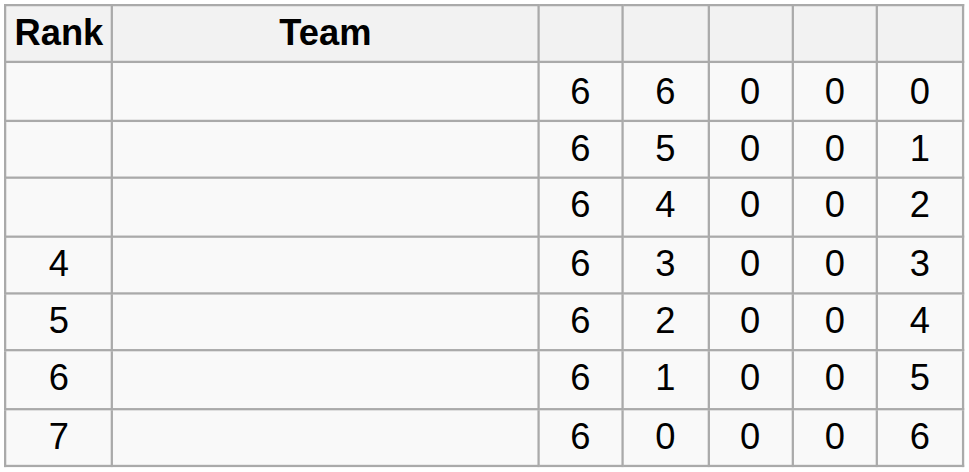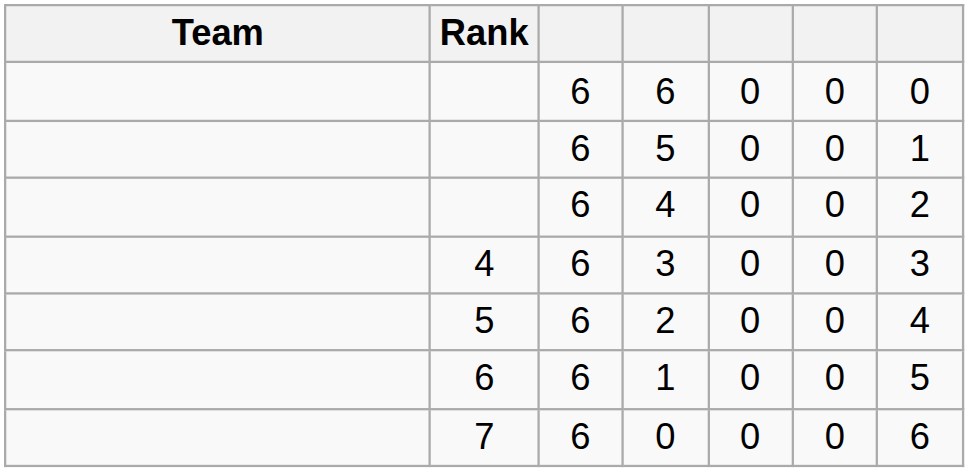columns swapped: Rank <-> Team
